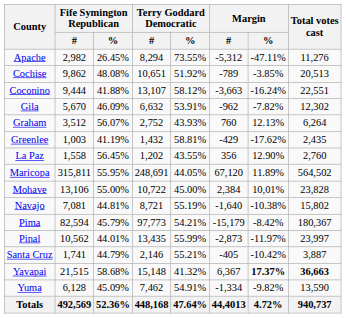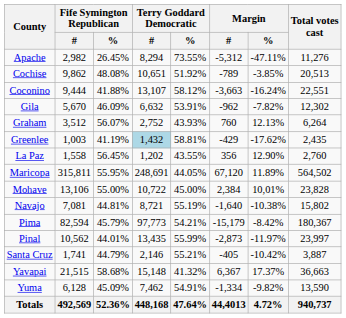Greenlee | Terry Goddard Democratic / #: no background -> lightblue background
Yavapai | Margin / %: bold -> normal
Yavapai | Total votes cast: bold -> normal
